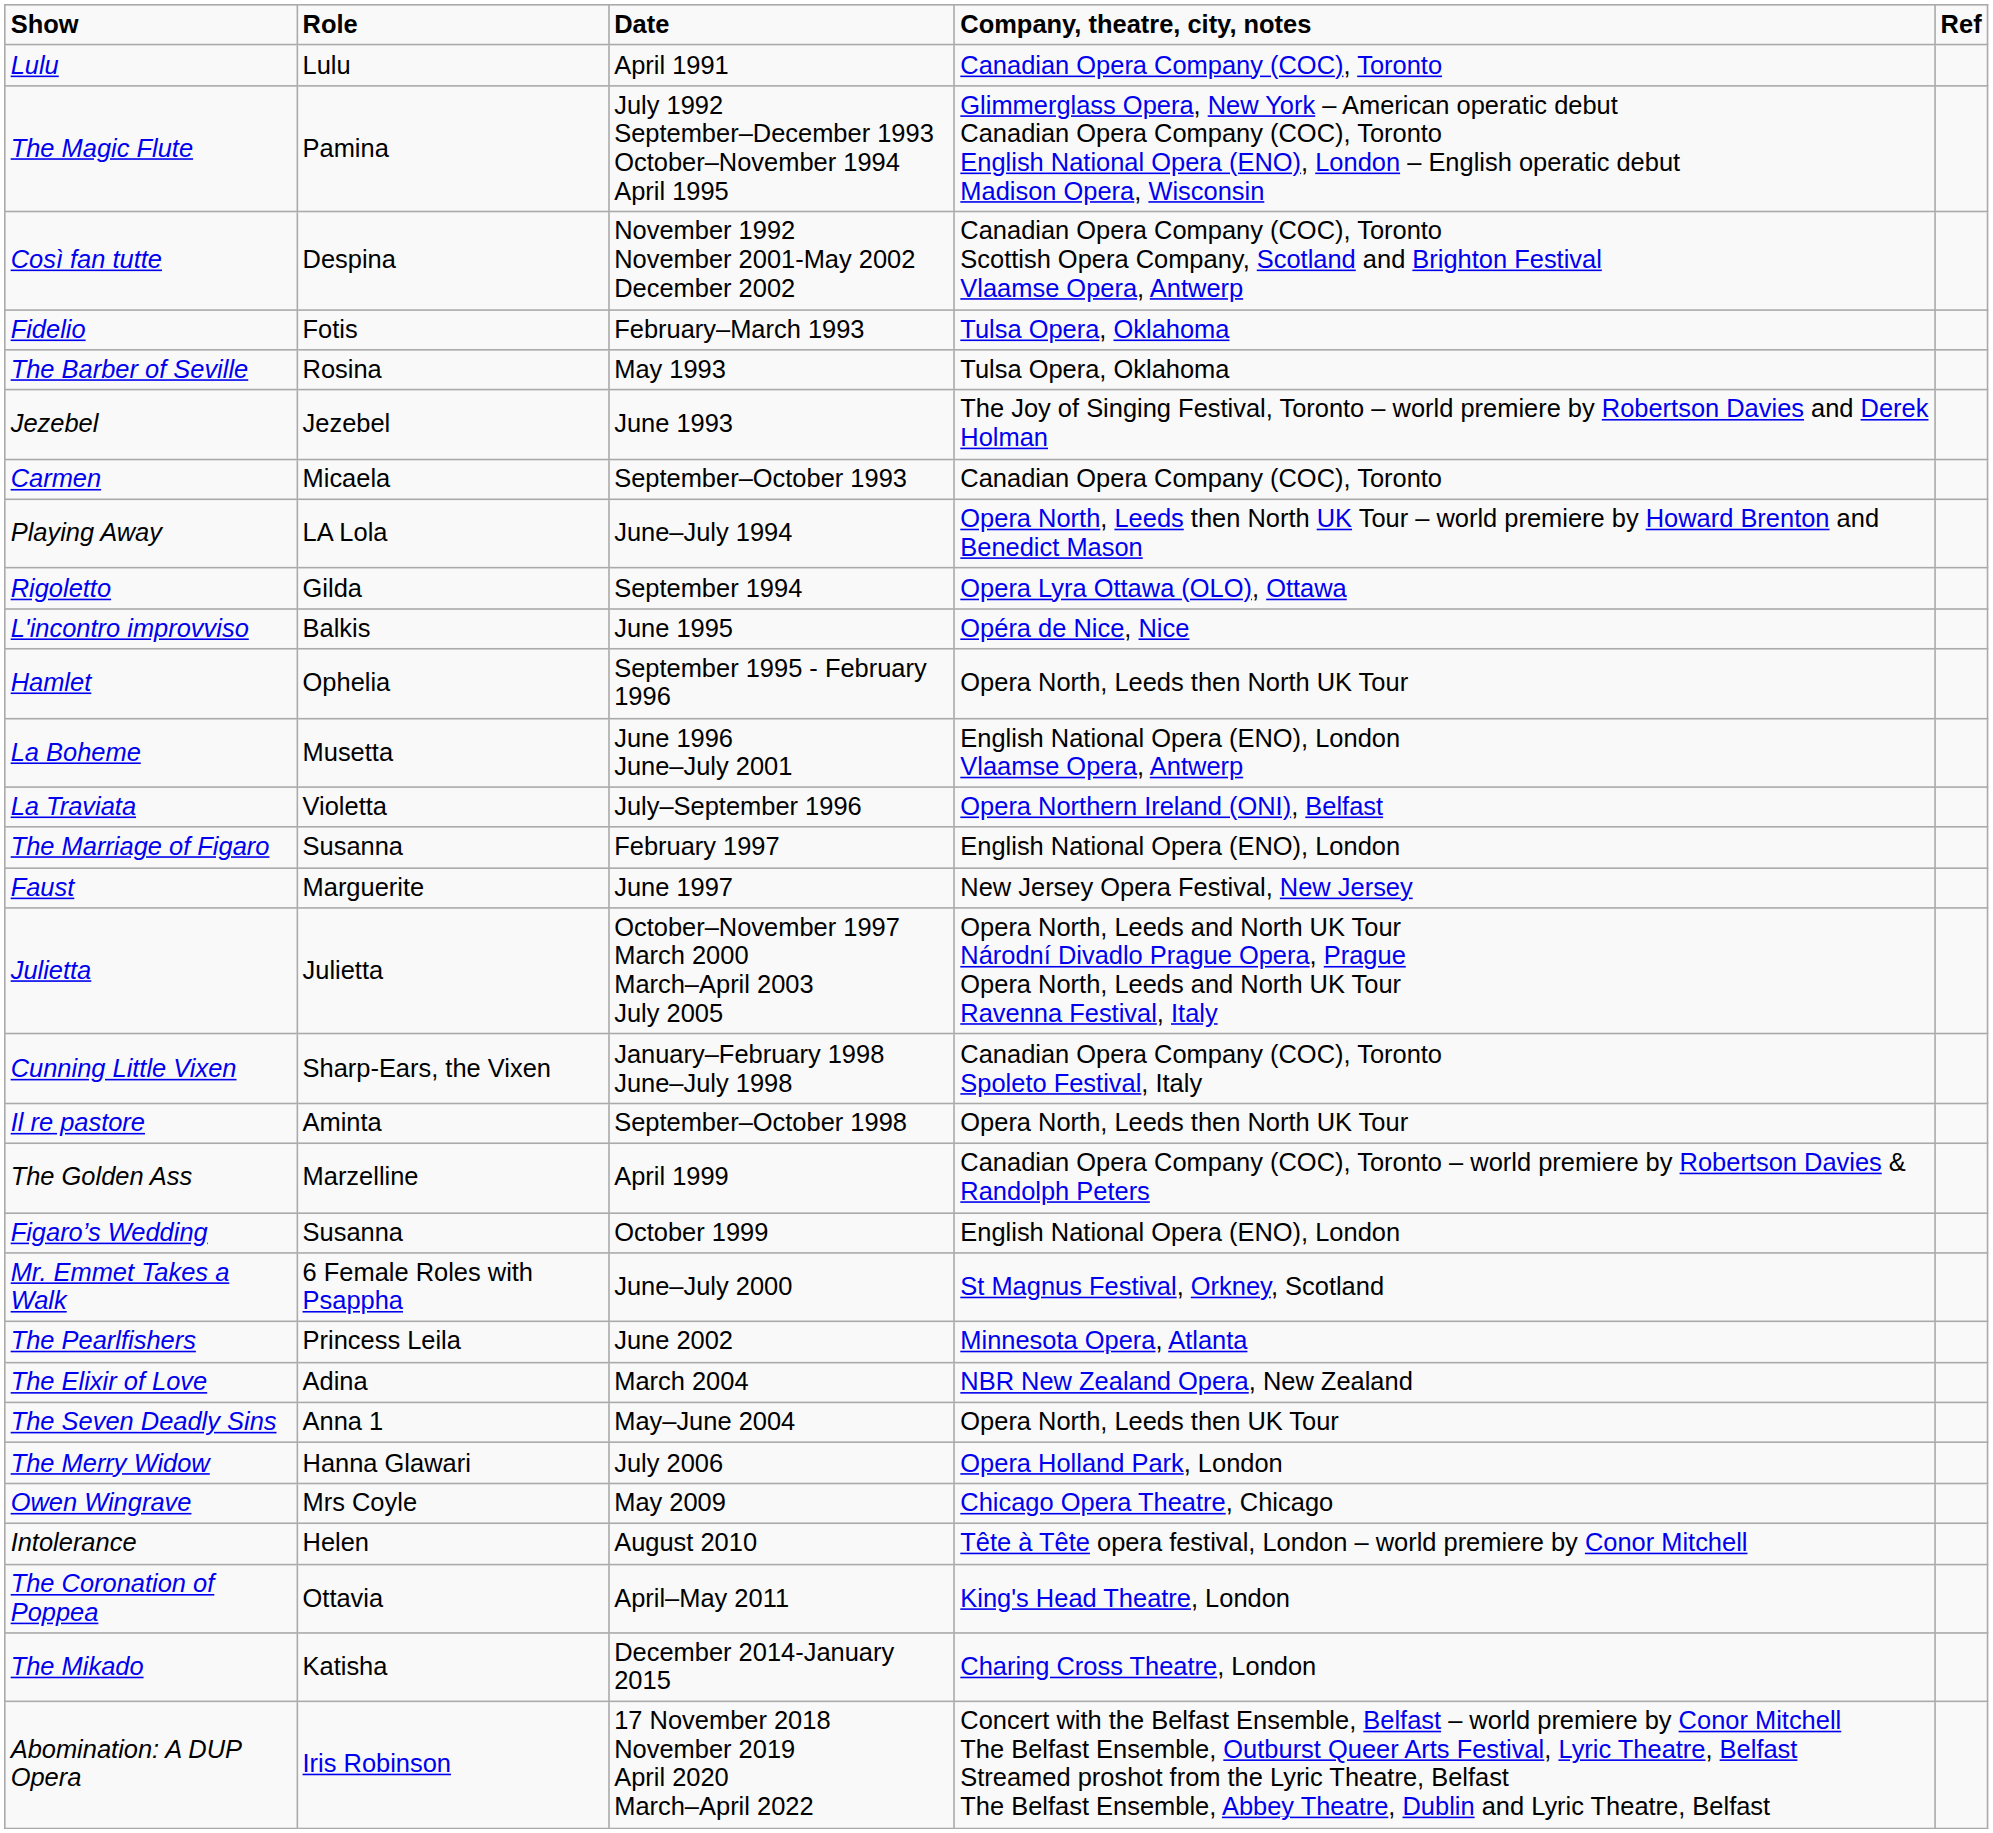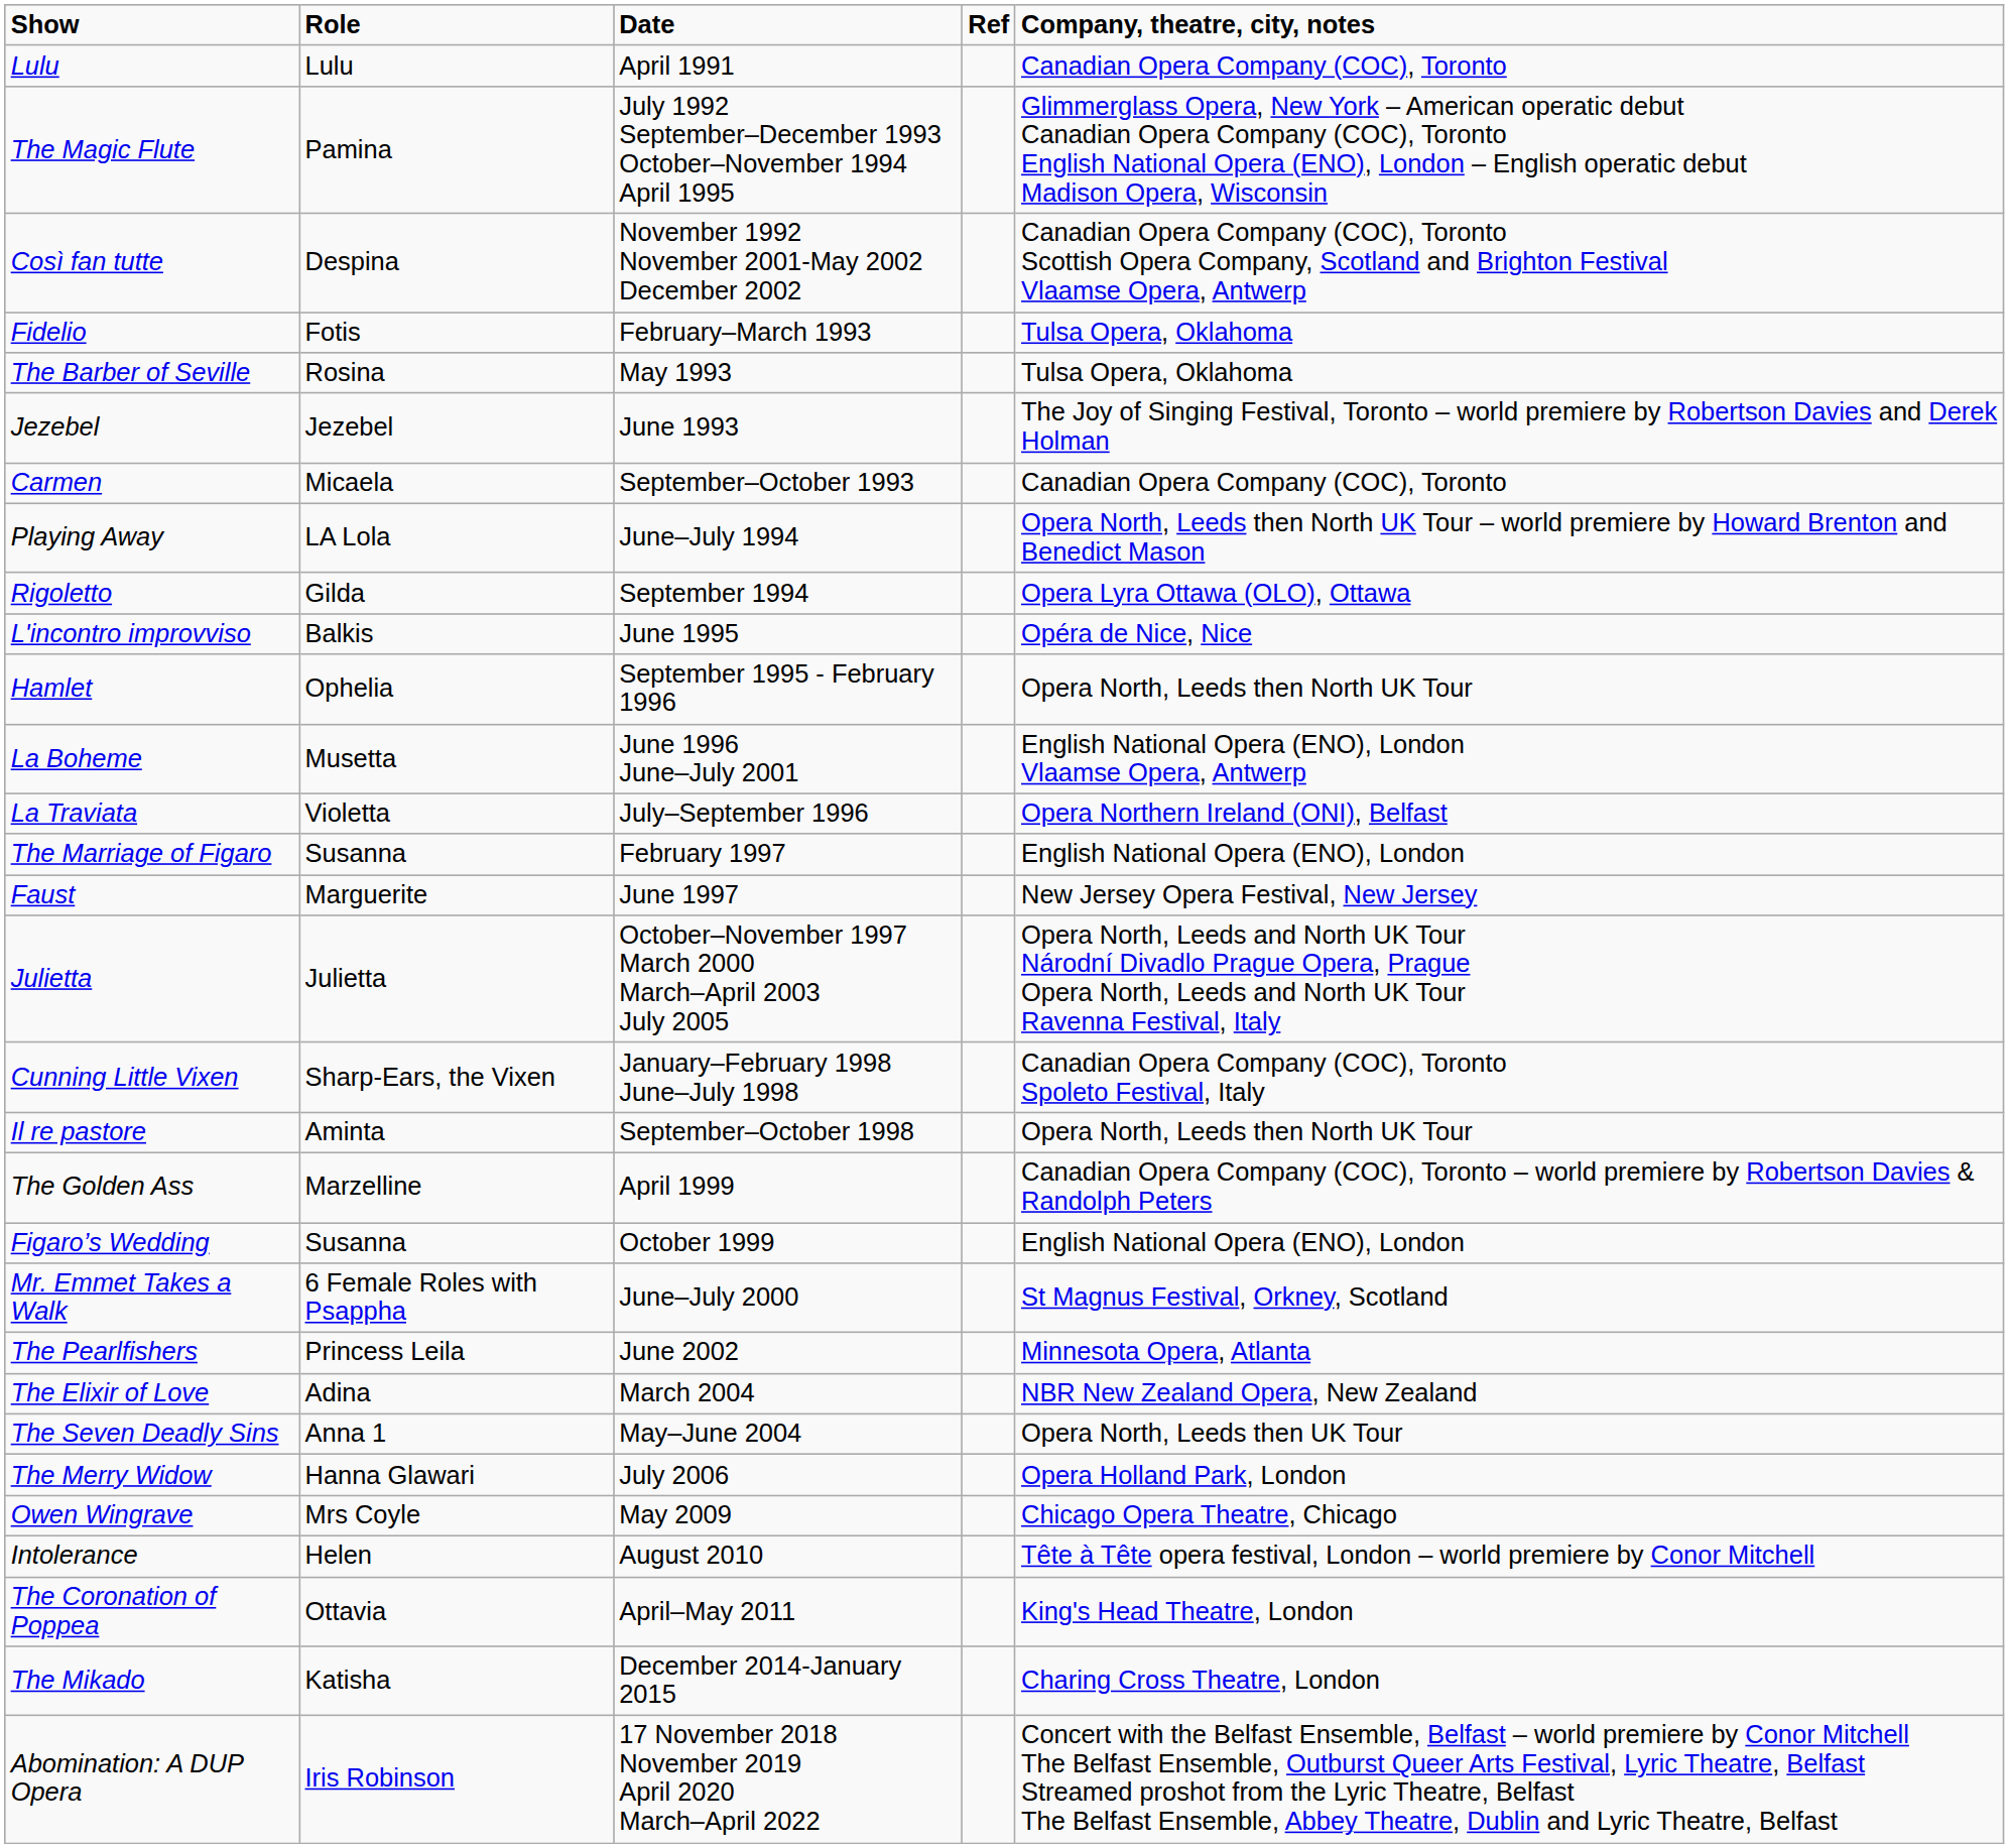columns swapped: Company, theatre, city, notes <-> Ref
